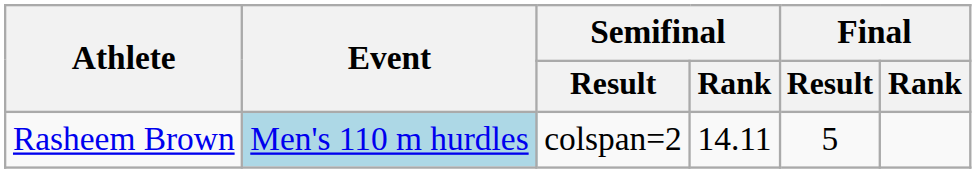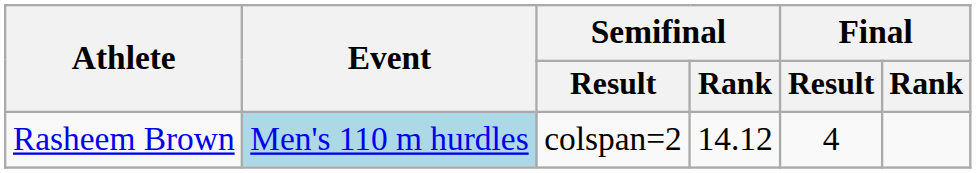Rasheem Brown | Semifinal / Rank: 14.11 -> 14.12
Rasheem Brown | Final / Result: 5 -> 4
